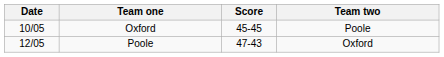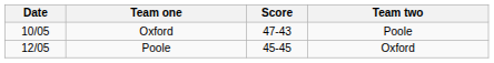row 2 | Score: 45-45 -> 47-43
row 3 | Score: 47-43 -> 45-45
